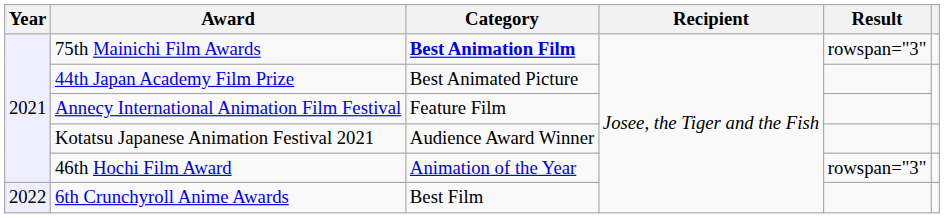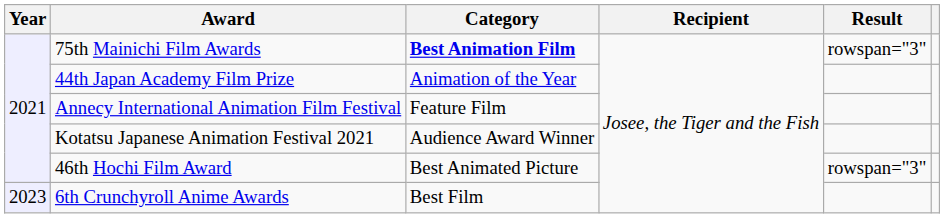44th Japan Academy Film Prize | Category: Best Animated Picture -> Animation of the Year
46th Hochi Film Award | Category: Animation of the Year -> Best Animated Picture
6th Crunchyroll Anime Awards | Year: 2022 -> 2023
